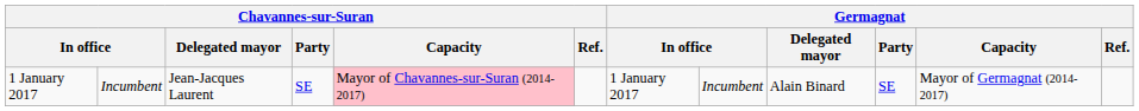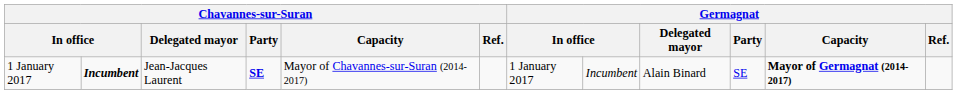row 3 | column 2: normal -> bold
row 3 | Chavannes-sur-Suran / Party: normal -> bold
row 3 | Chavannes-sur-Suran / Capacity: pink background -> no background
row 3 | Germagnat / Capacity: normal -> bold
